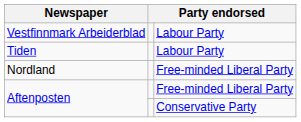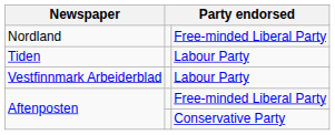rows swapped: Nordland <-> Vestfinnmark Arbeiderblad
